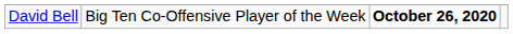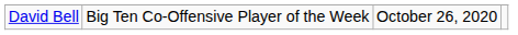David Bell | column 3: bold -> normal
